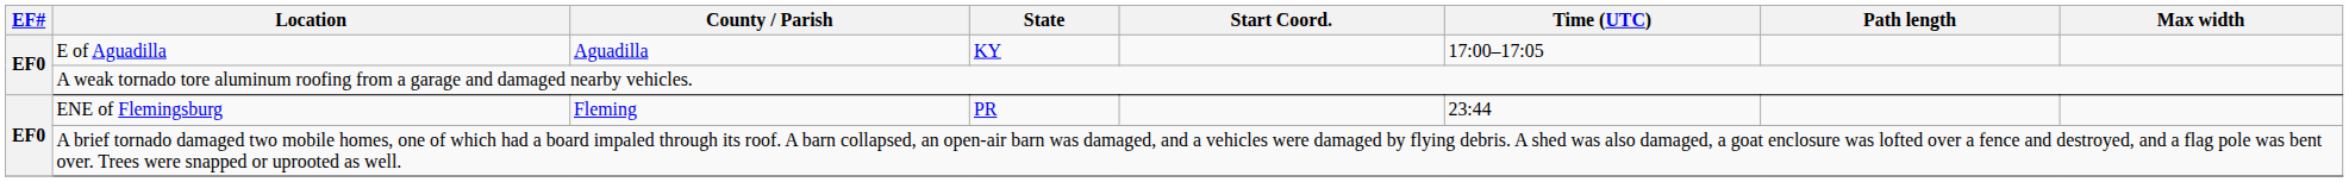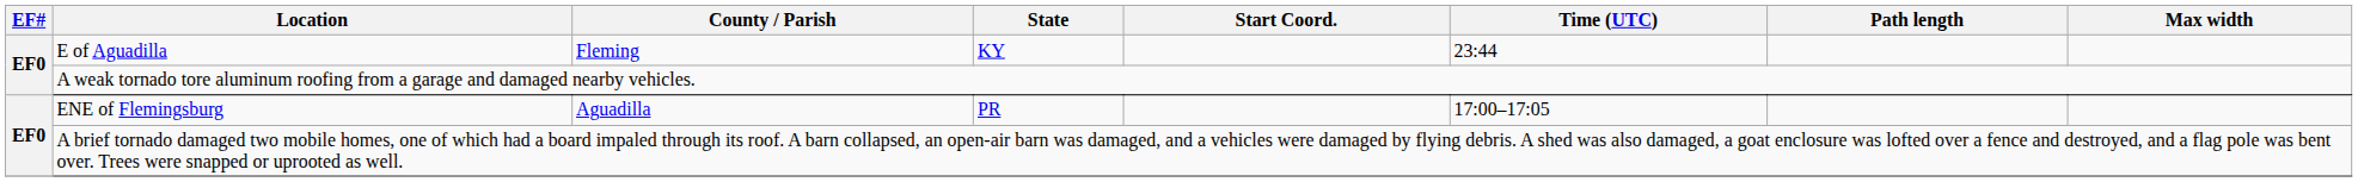E of Aguadilla | County / Parish: Aguadilla -> Fleming
E of Aguadilla | Time (UTC): 17:00–17:05 -> 23:44
ENE of Flemingsburg | County / Parish: Fleming -> Aguadilla
ENE of Flemingsburg | Time (UTC): 23:44 -> 17:00–17:05
